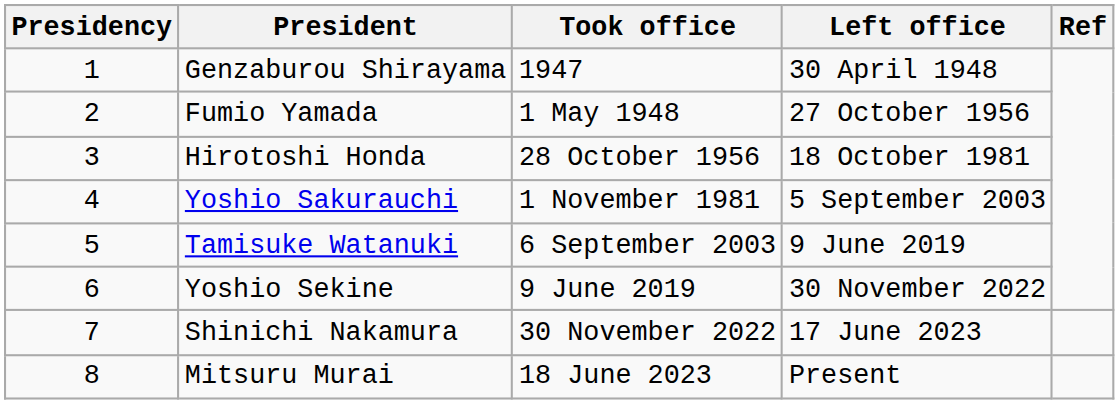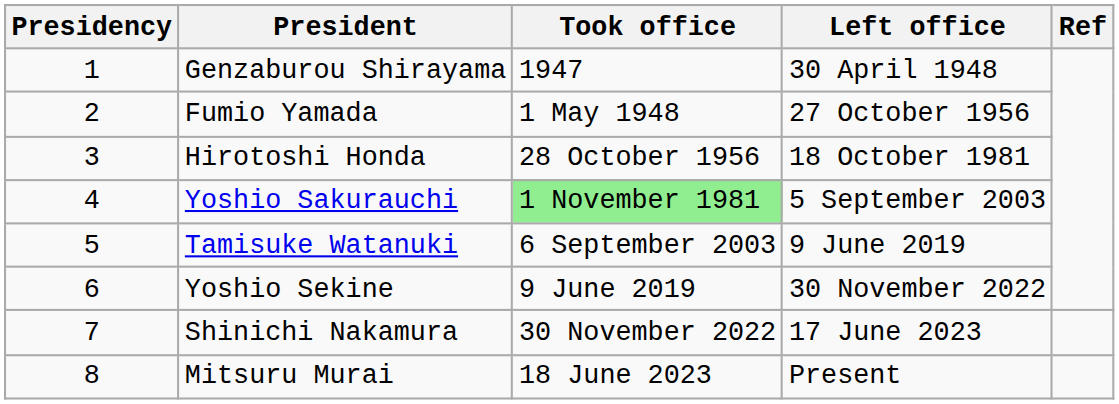Yoshio Sakurauchi | Took office: no background -> lightgreen background
